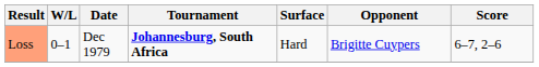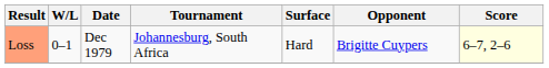Loss | Tournament: bold -> normal
Loss | Score: no background -> lightyellow background
